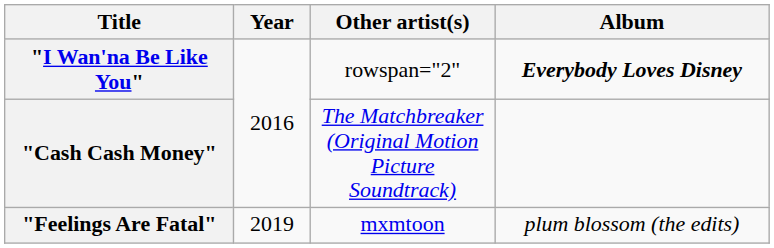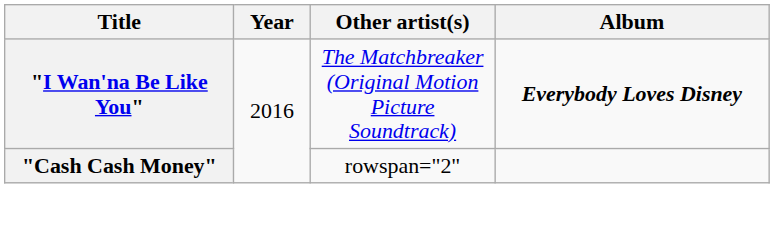"I Wan'na Be Like You" | Other artist(s): rowspan="2" -> The Matchbreaker (Original Motion Picture Soundtrack)
"Cash Cash Money" | Other artist(s): The Matchbreaker (Original Motion Picture Soundtrack) -> rowspan="2"
- row: "Feelings Are Fatal" | 2019 | mxmtoon | plum blossom (the edits)
